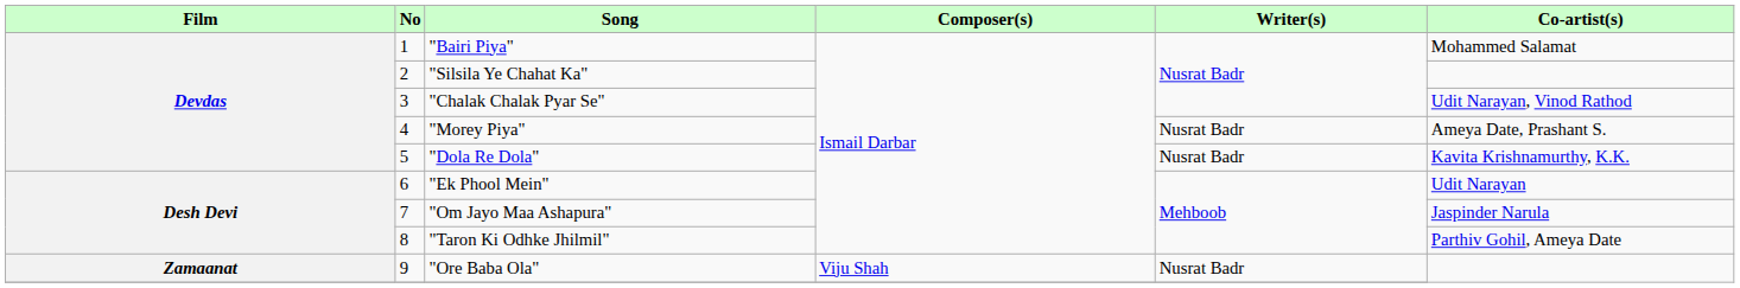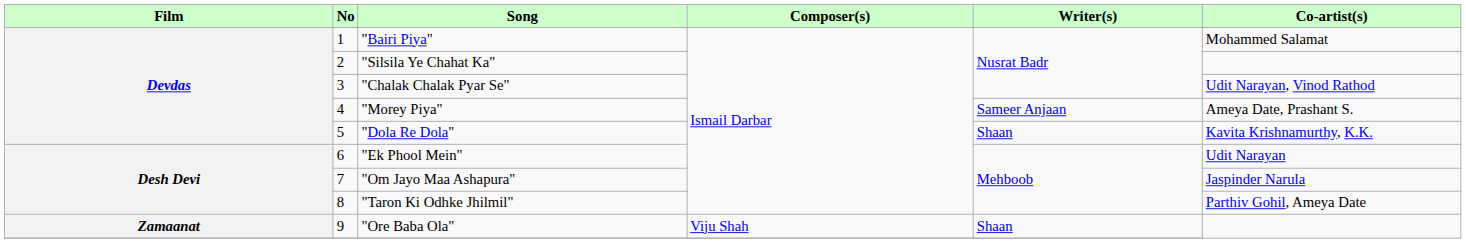"Morey Piya" | Writer(s): Nusrat Badr -> Sameer Anjaan
"Dola Re Dola" | Writer(s): Nusrat Badr -> Shaan
"Ore Baba Ola" | Writer(s): Nusrat Badr -> Shaan
